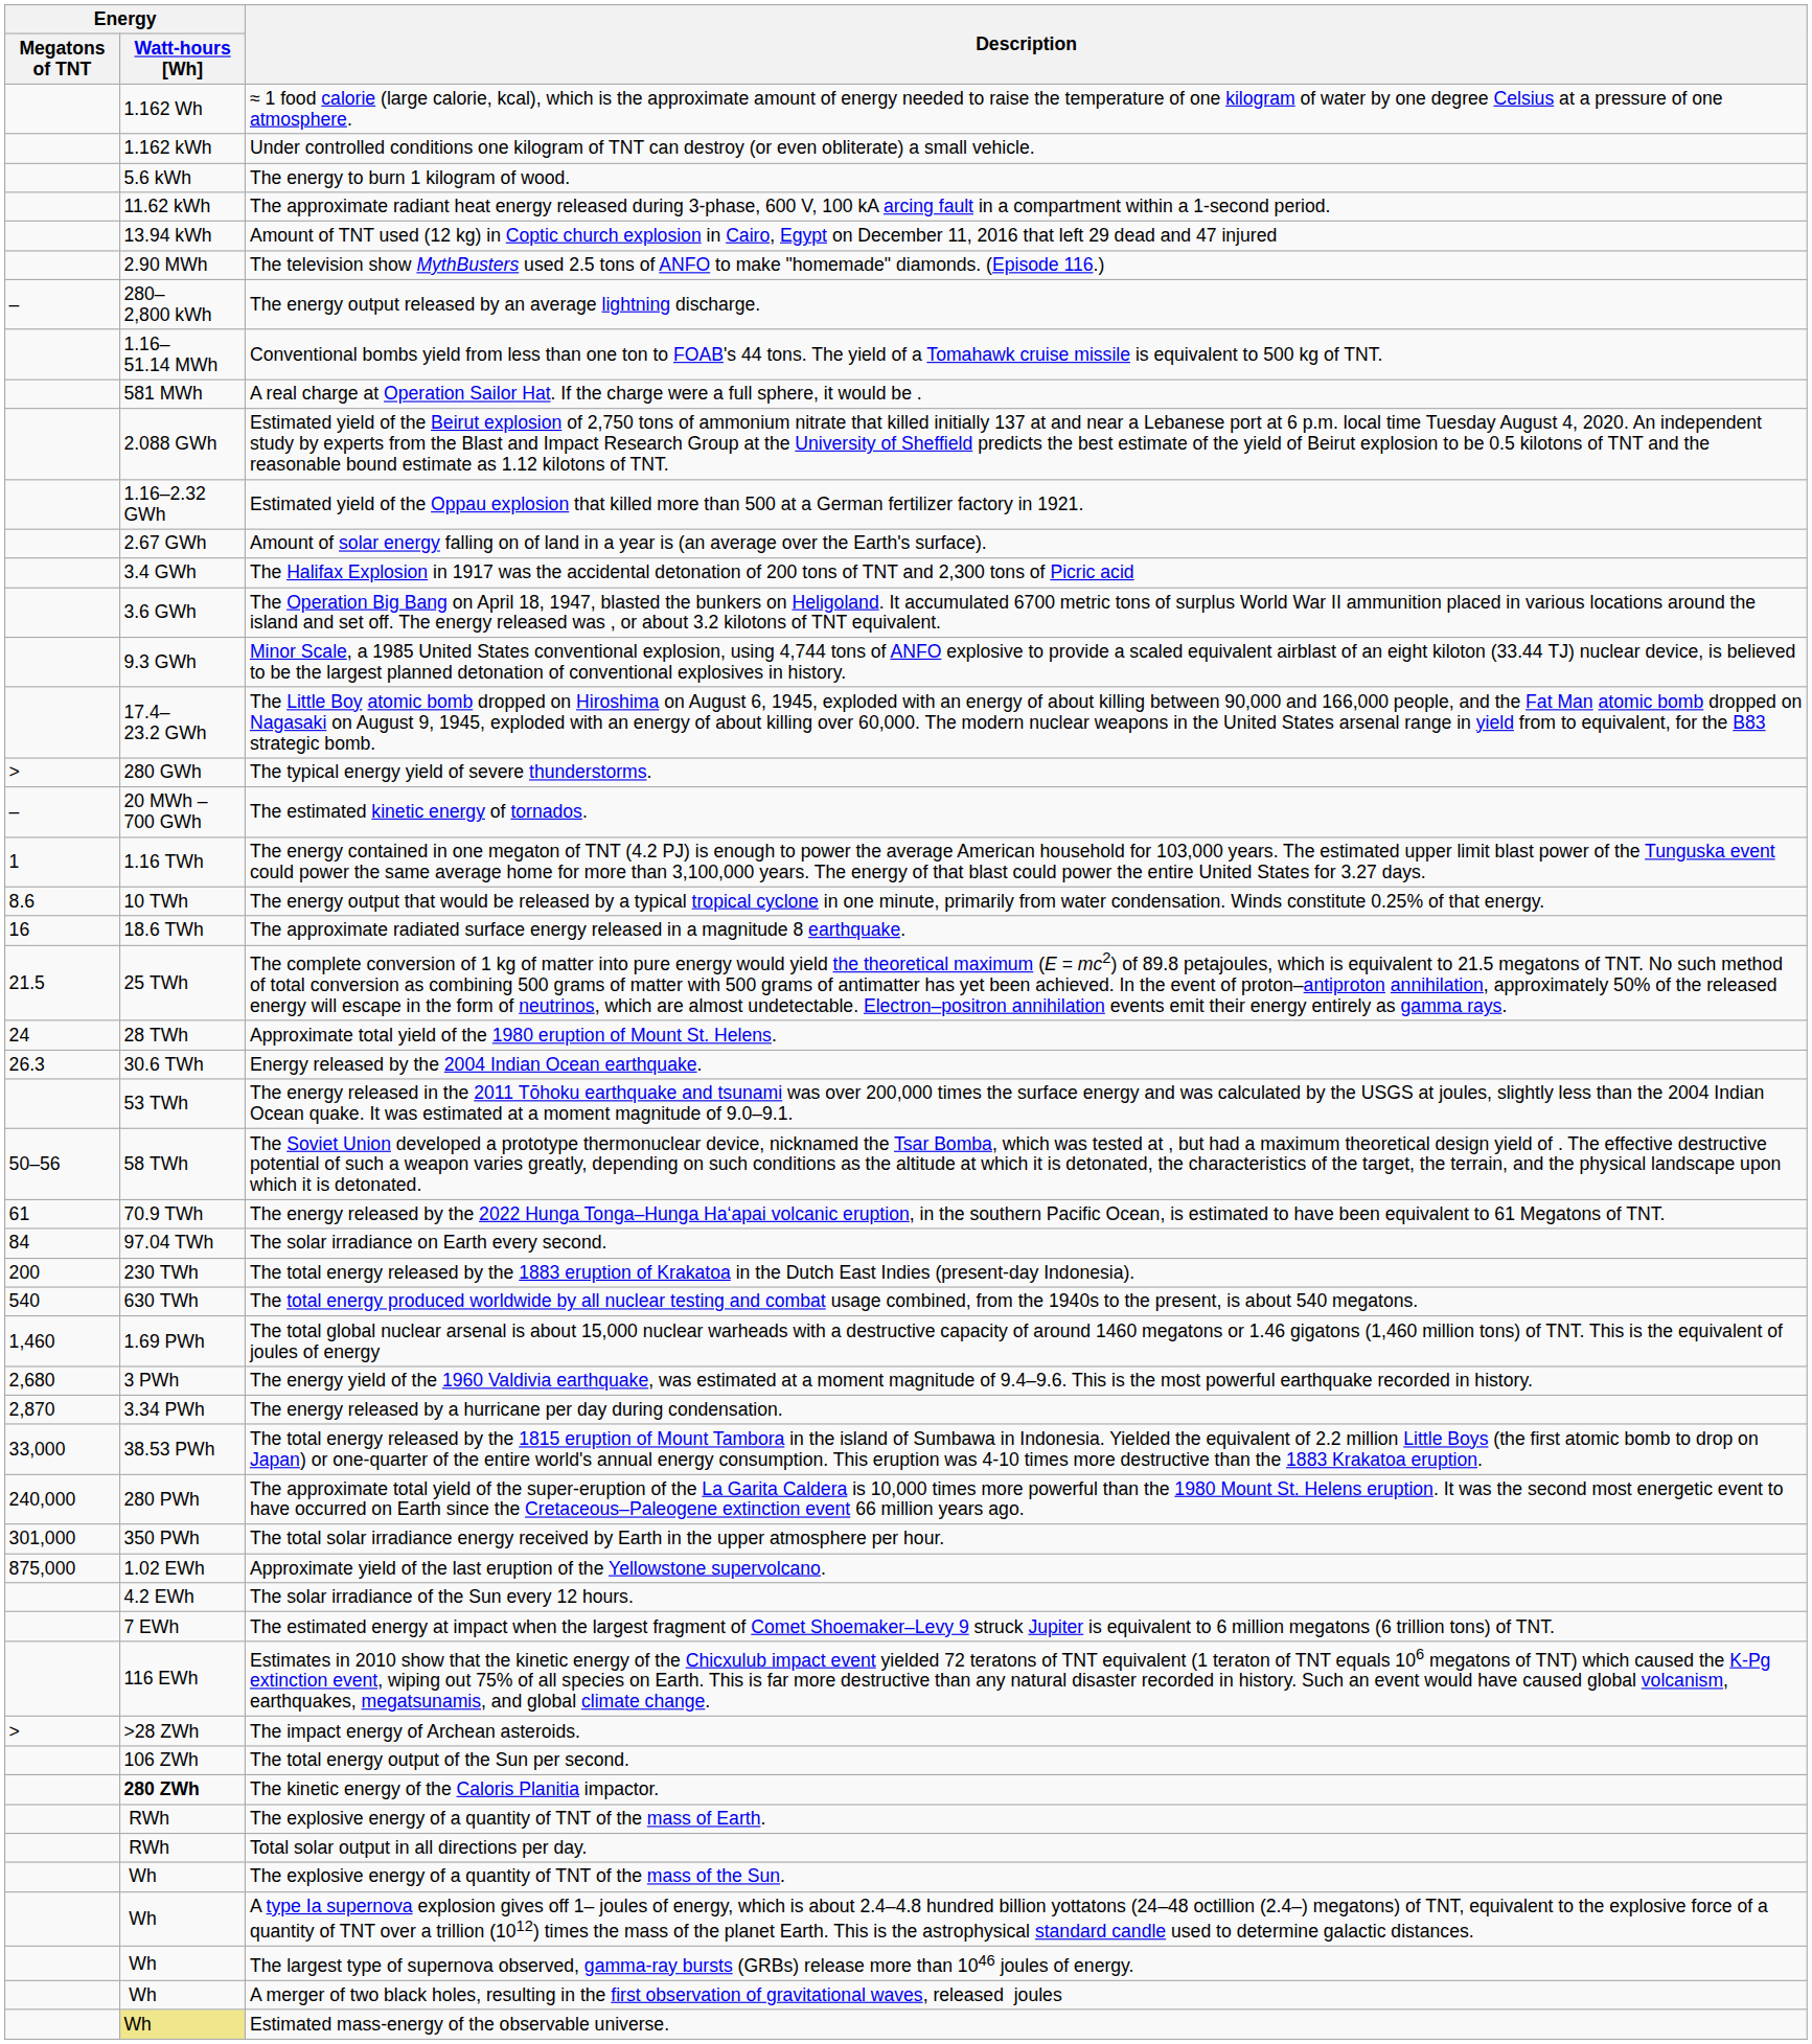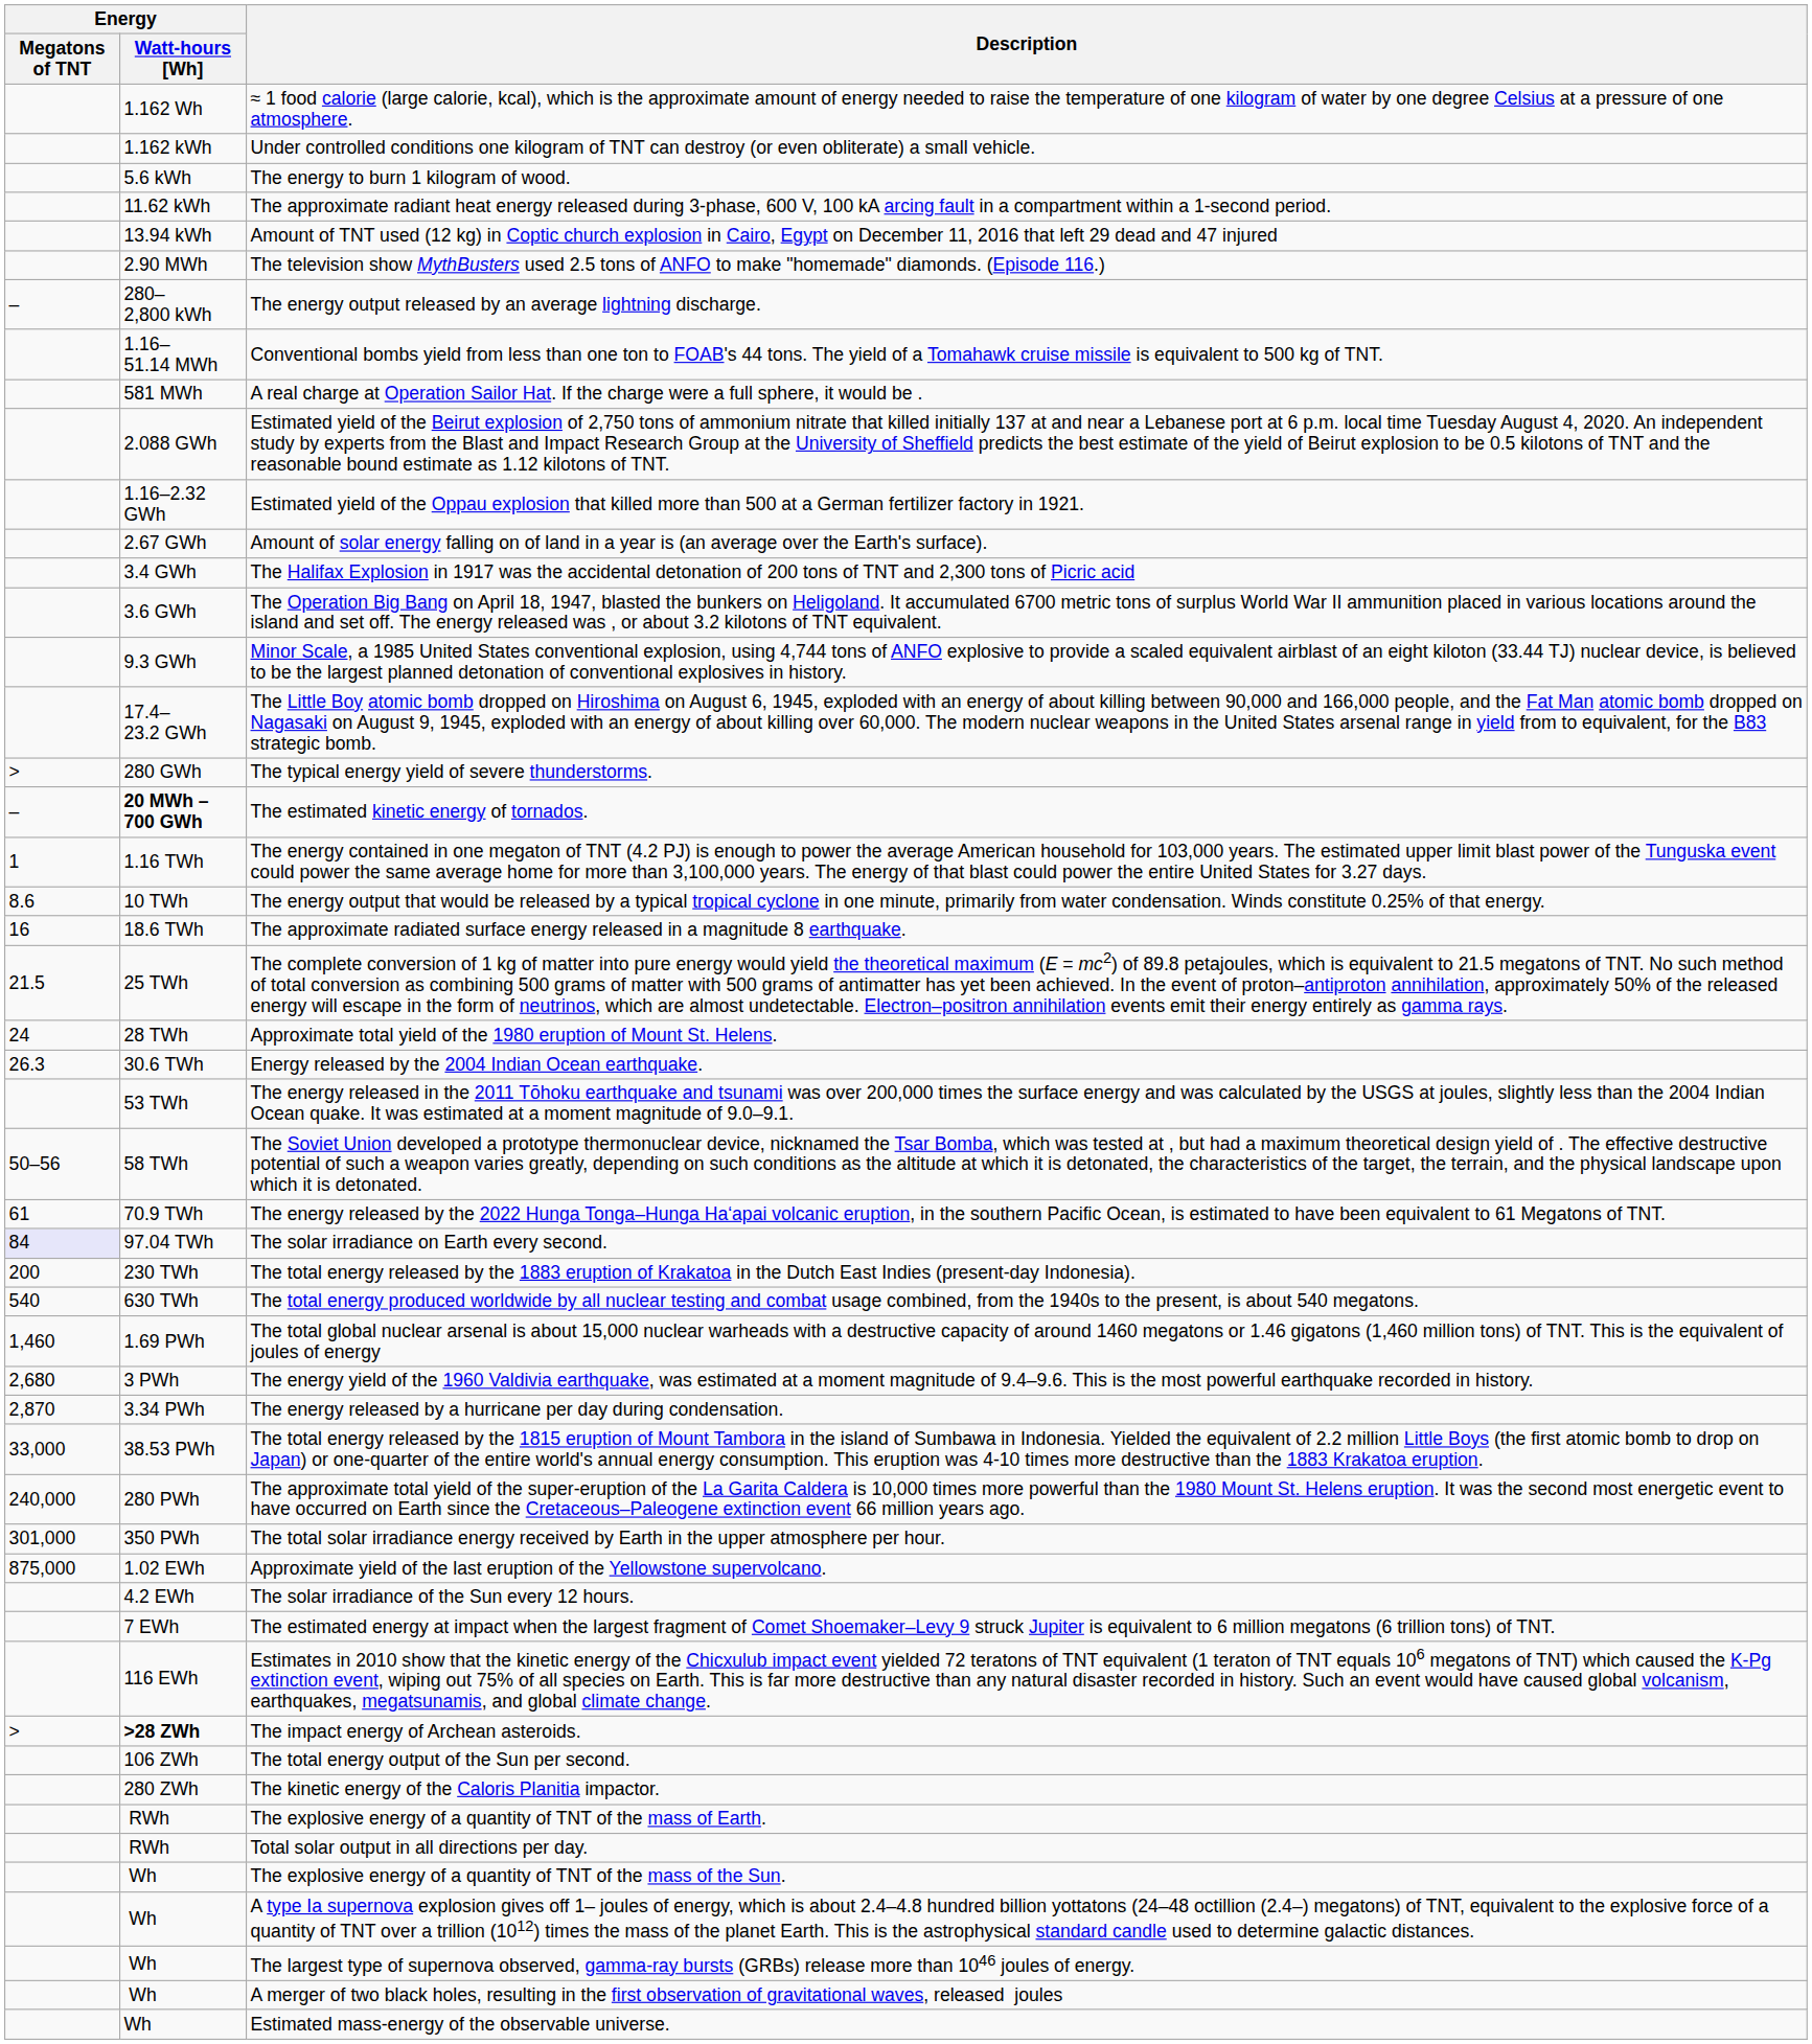The estimated kinetic energy of tornados. | Energy / Watt-hours [Wh]: normal -> bold
The solar irradiance on Earth every second. | Energy / Megatons of TNT: no background -> lavender background
The impact energy of Archean asteroids. | Energy / Watt-hours [Wh]: normal -> bold
The kinetic energy of the Caloris Planitia impactor. | Energy / Watt-hours [Wh]: bold -> normal
Estimated mass-energy of the observable universe. | Energy / Watt-hours [Wh]: khaki background -> no background
